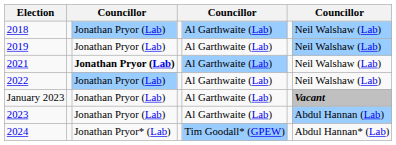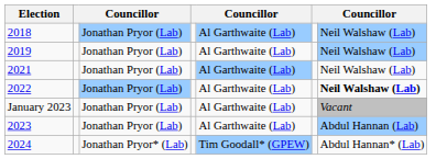2021 | column 3: bold -> normal
2022 | column 7: normal -> bold
January 2023 | column 7: bold -> normal
